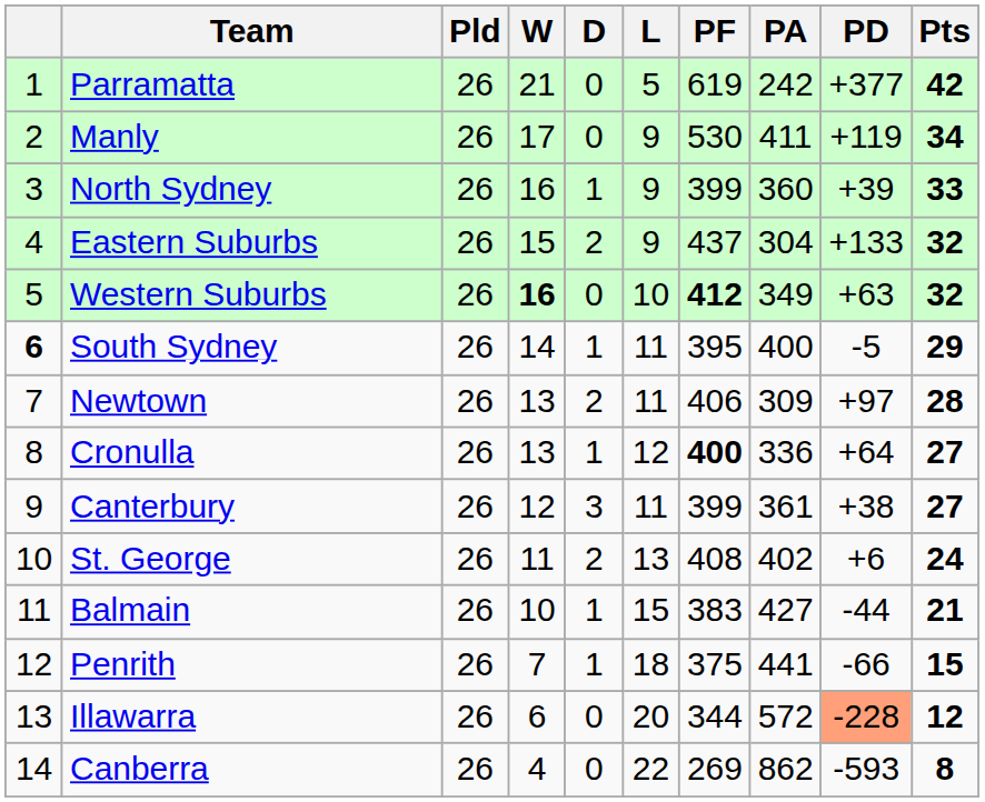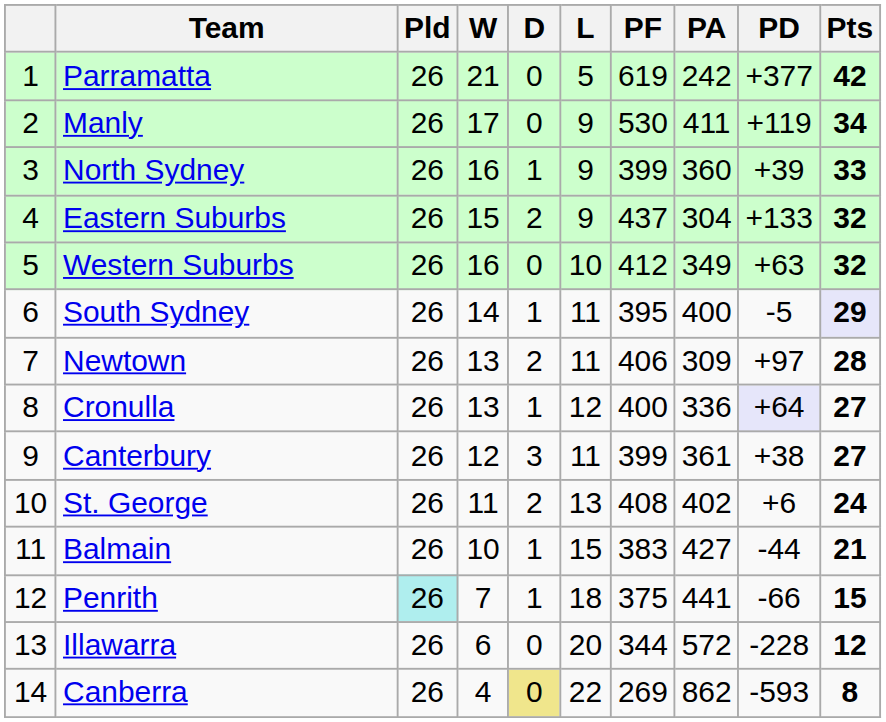Western Suburbs | W: bold -> normal
Western Suburbs | PF: bold -> normal
South Sydney | column 1: bold -> normal
South Sydney | Pts: no background -> lavender background
Cronulla | PF: bold -> normal
Cronulla | PD: no background -> lavender background
Penrith | Pld: no background -> paleturquoise background
Illawarra | PD: lightsalmon background -> no background
Canberra | D: no background -> khaki background
